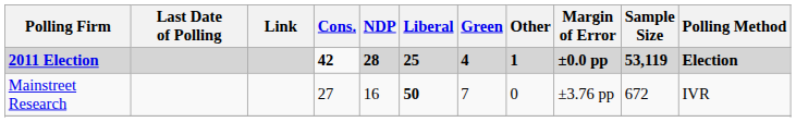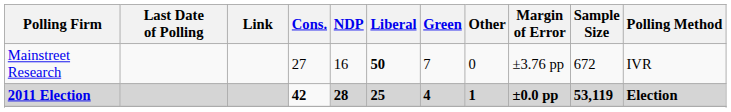rows swapped: Mainstreet Research <-> 2011 Election
